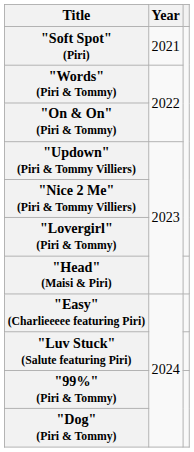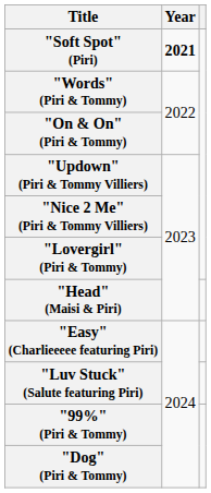"Soft Spot" (Piri) | Year: normal -> bold
